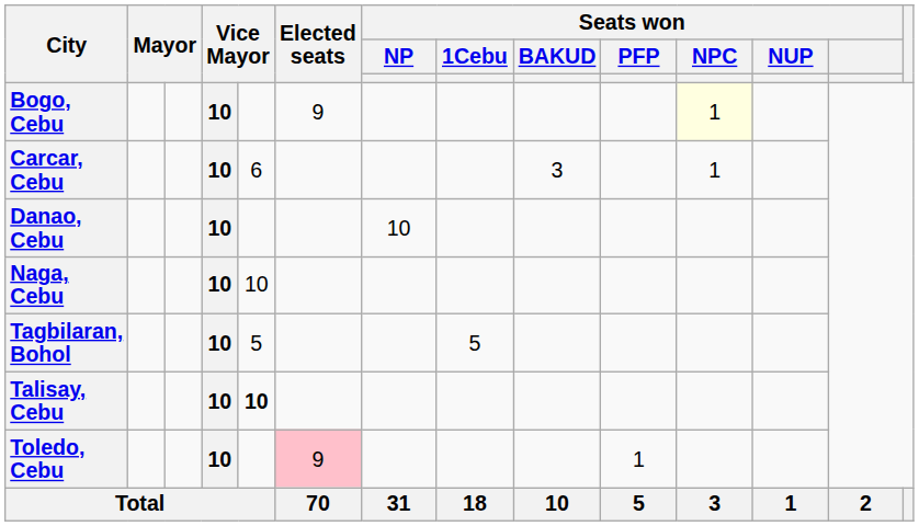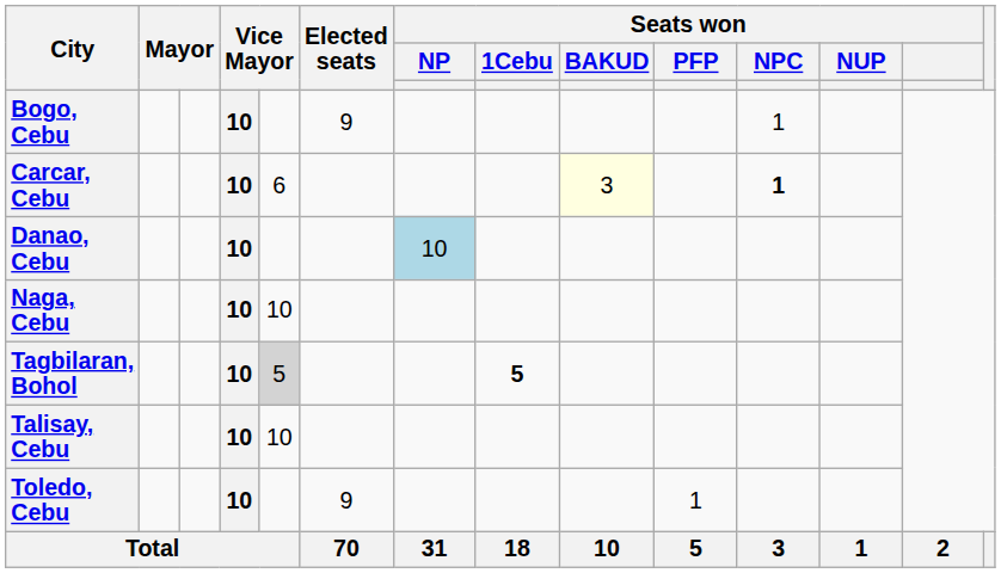Bogo, Cebu | Seats won / NPC: lightyellow background -> no background
Carcar, Cebu | Seats won / BAKUD: no background -> lightyellow background
Carcar, Cebu | Seats won / NPC: normal -> bold
Danao, Cebu | Seats won / NP: no background -> lightblue background
Tagbilaran, Bohol | column 5: no background -> lightgrey background
Tagbilaran, Bohol | Seats won / 1Cebu: normal -> bold
Talisay, Cebu | column 5: bold -> normal
Toledo, Cebu | Elected seats: pink background -> no background
